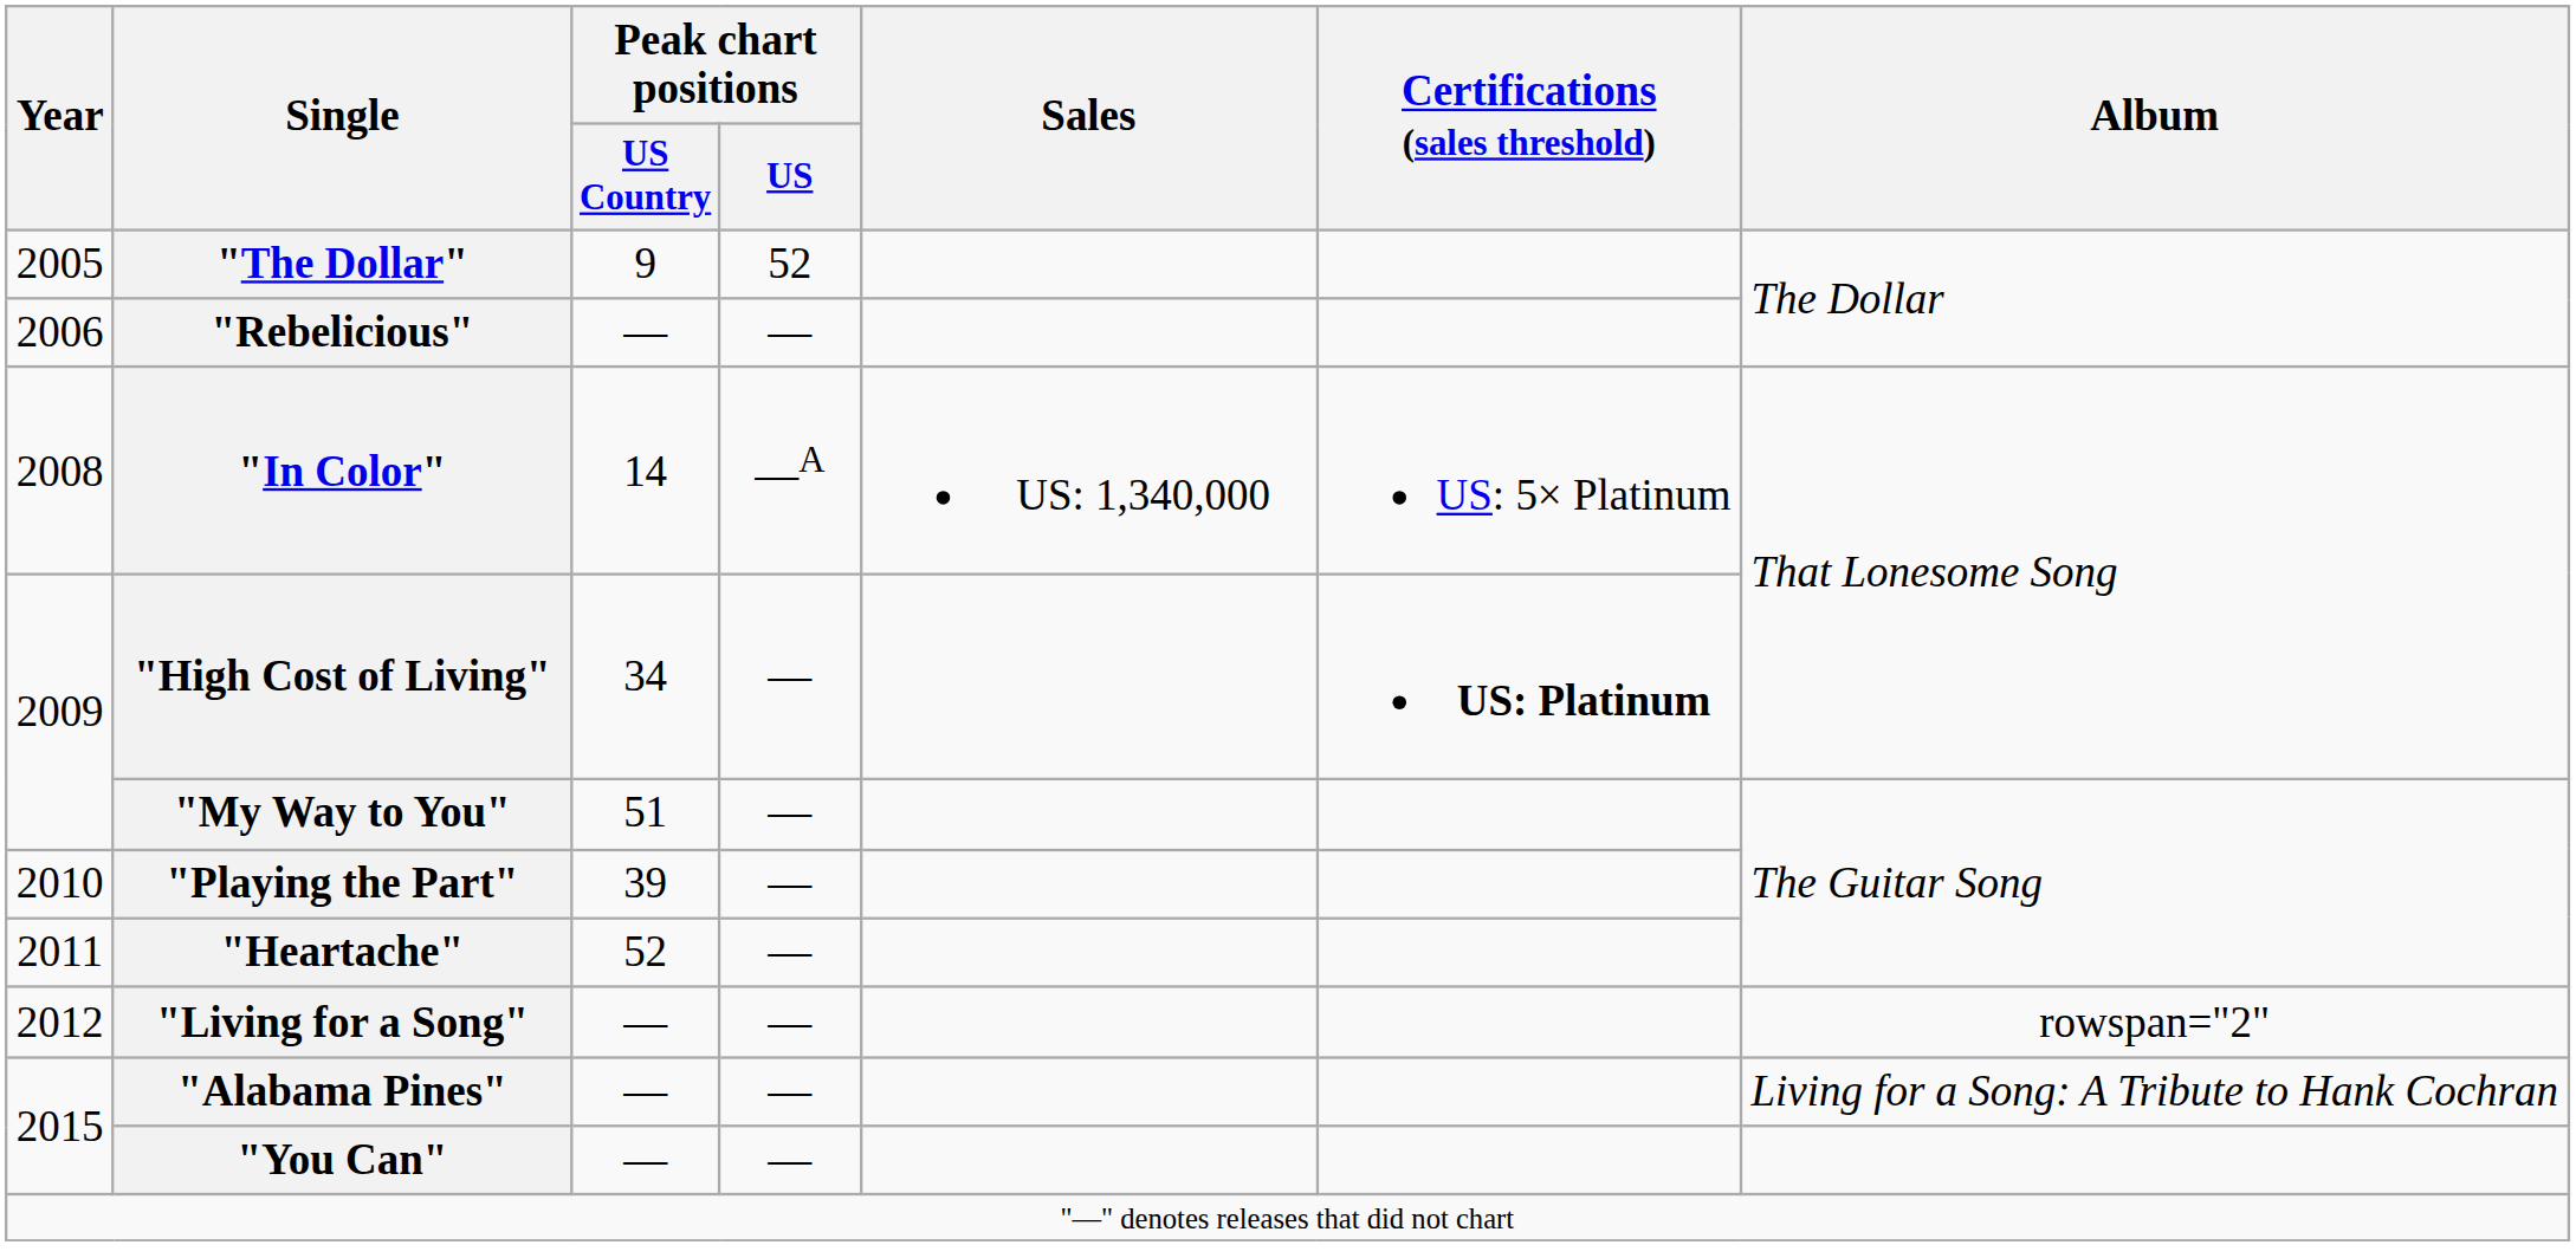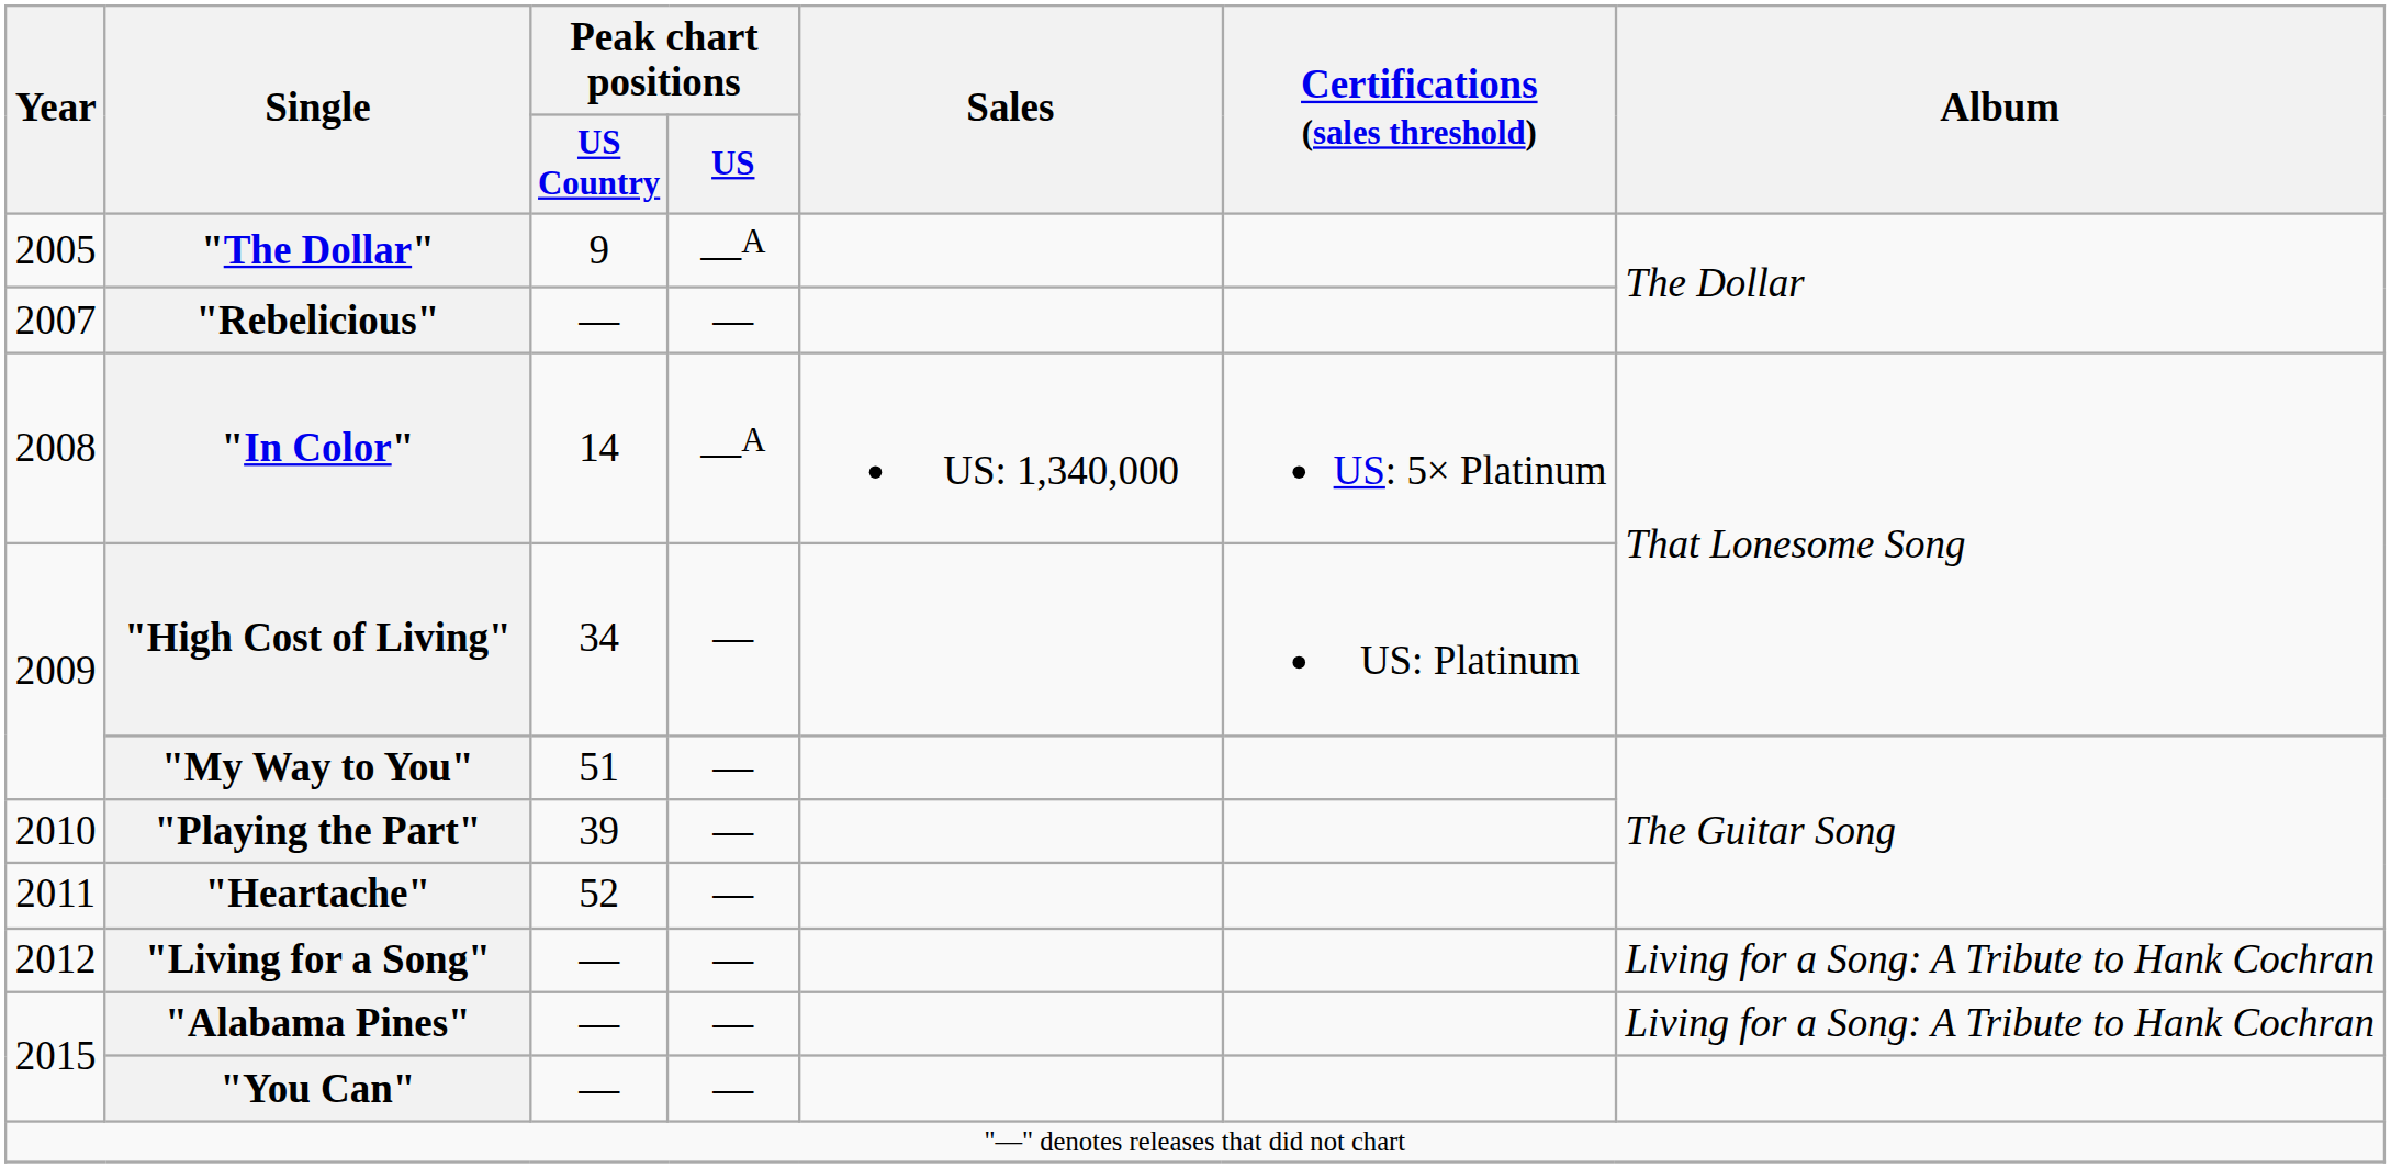"The Dollar" | Peak chart positions / US: 52 -> —A
"Rebelicious" | Year: 2006 -> 2007
"High Cost of Living" | Certifications (sales threshold): bold -> normal
"Living for a Song" | Album: rowspan="2" -> Living for a Song: A Tribute to Hank Cochran
